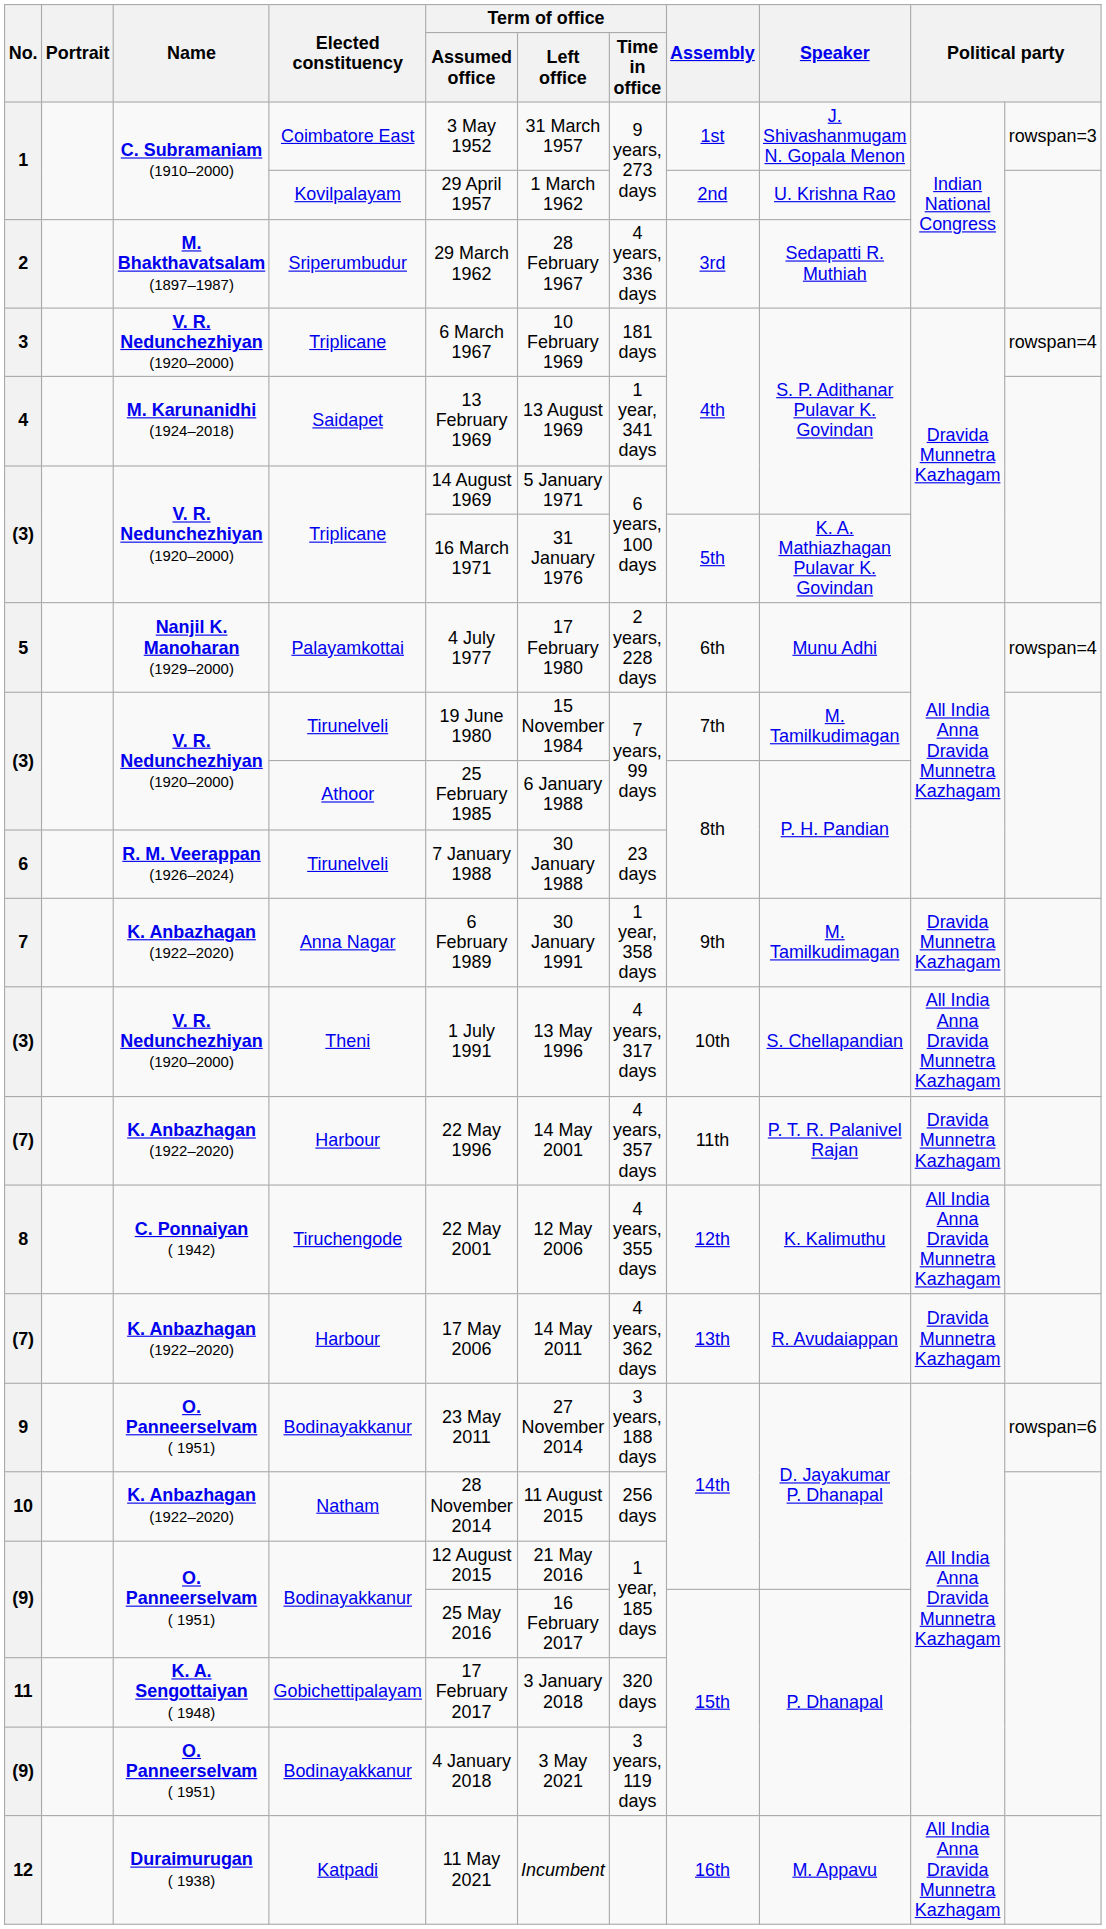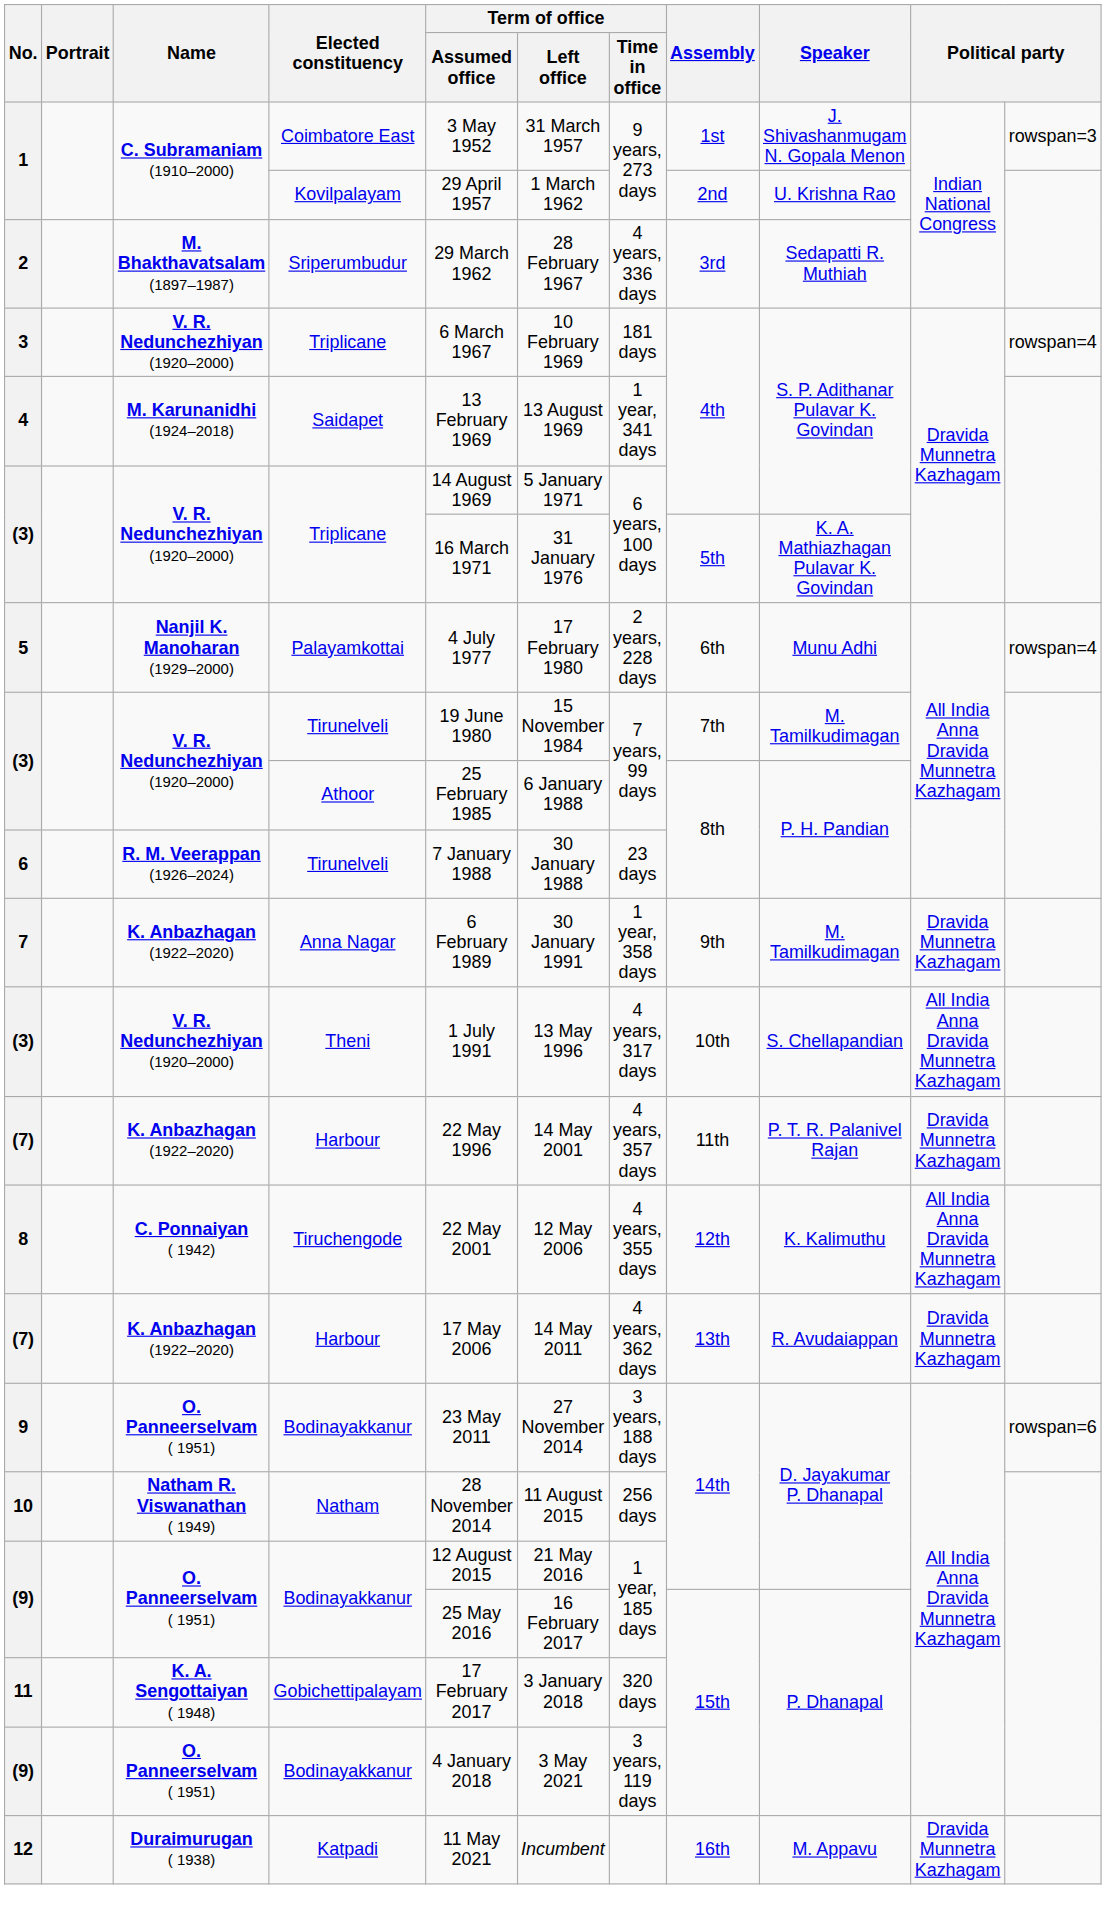Natham | Name: K. Anbazhagan (1922–2020) -> Natham R. Viswanathan ( 1949)
Katpadi | column 10: All India Anna Dravida Munnetra Kazhagam -> Dravida Munnetra Kazhagam
